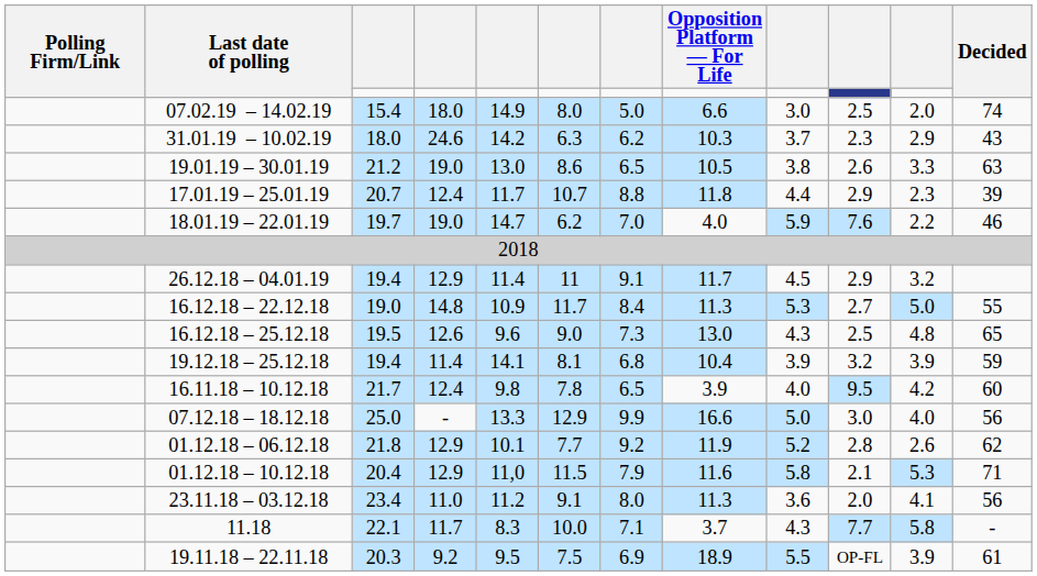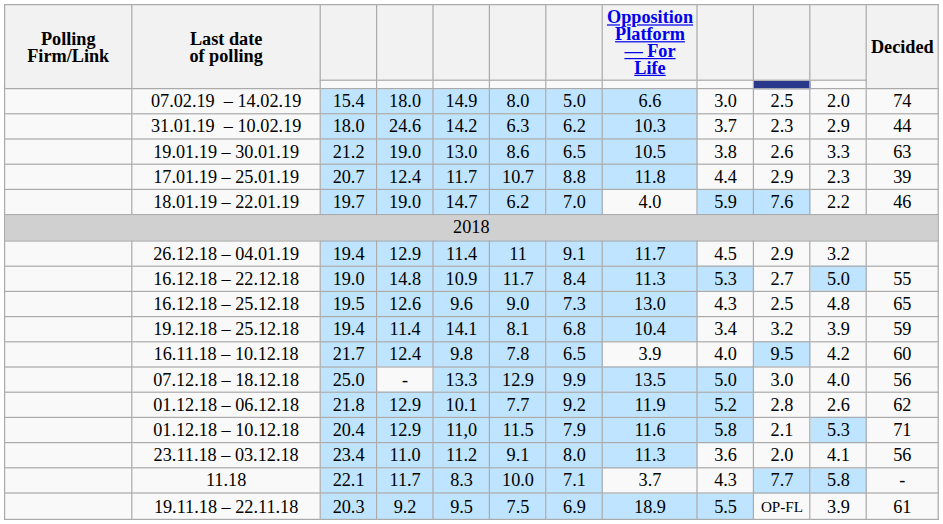31.01.19 – 10.02.19 | Decided: 43 -> 44
19.12.18 – 25.12.18 | column 9: 3.9 -> 3.4
07.12.18 – 18.12.18 | Opposition Platform — For Life: 16.6 -> 13.5
